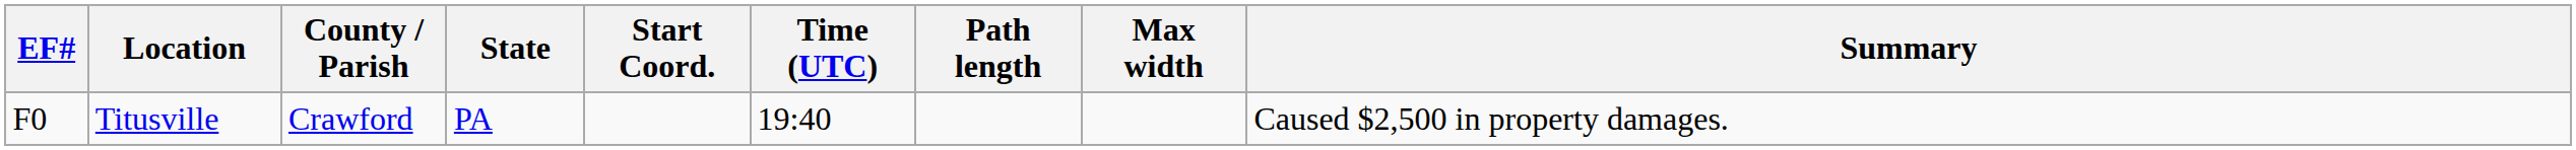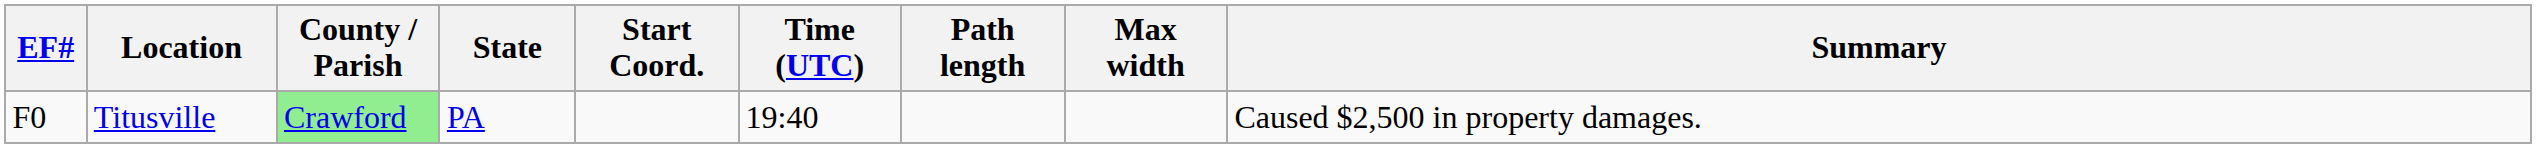Titusville | County / Parish: no background -> lightgreen background
